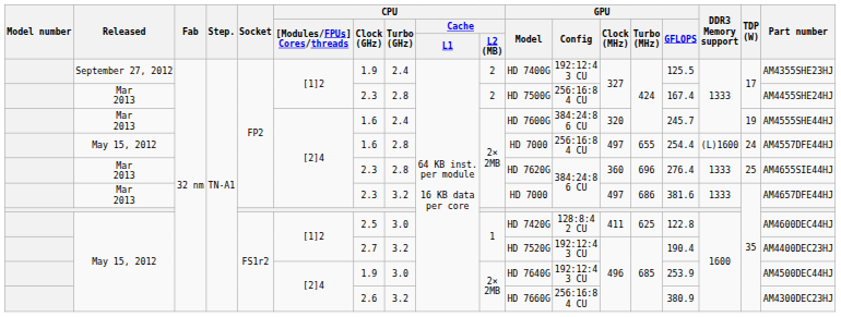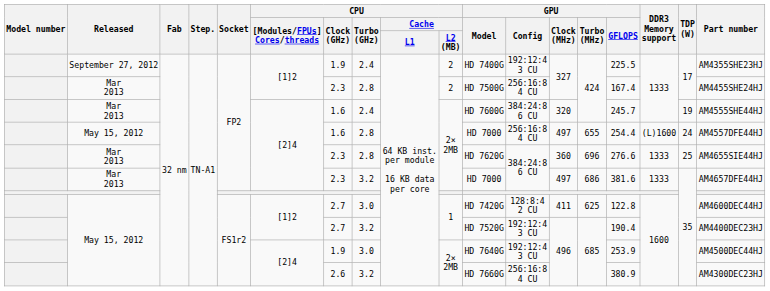row 4 | GPU / GFLOPS: 125.5 -> 225.5
row 8 | GPU / GFLOPS: 276.4 -> 276.6
row 11 | CPU / Clock (GHz): 2.5 -> 2.7
